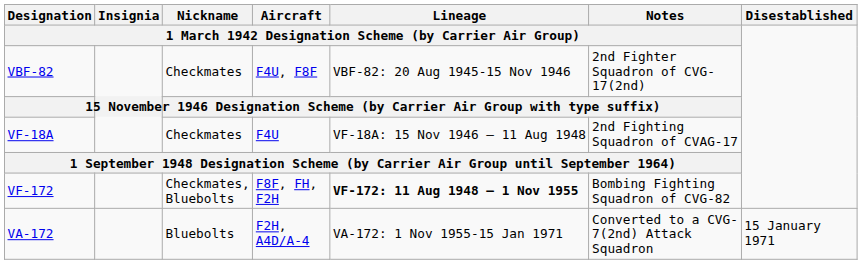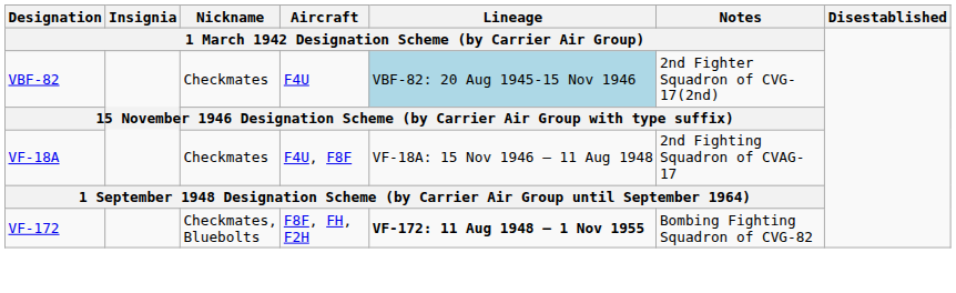VBF-82 | column 4: F4U, F8F -> F4U
VBF-82 | column 5: no background -> lightblue background
VF-18A | column 4: F4U -> F4U, F8F
- row: VA-172 | Bluebolts | F2H, A4D/A-4 | VA-172: 1 Nov 1955-15 Jan 1971 | Converted to a CVG-7(2nd) Attack Squadron | 15 January 1971
